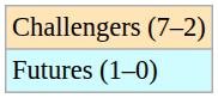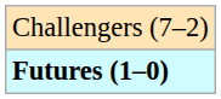row 2 | column 1: normal -> bold
